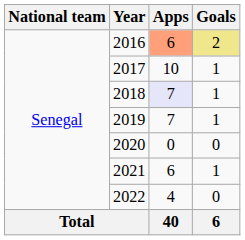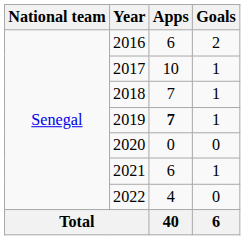2016 | Apps: lightsalmon background -> no background
2016 | Goals: khaki background -> no background
2018 | Apps: lavender background -> no background
2019 | Apps: normal -> bold
